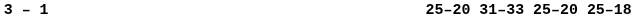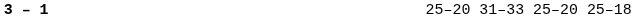row 1 | column 2: bold -> normal
